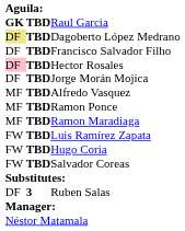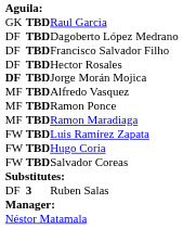Raul Garcia | column 1: bold -> normal
Dagoberto López Medrano | column 1: khaki background -> no background
Hector Rosales | column 1: pink background -> no background
Jorge Morán Mojica | column 1: normal -> bold
